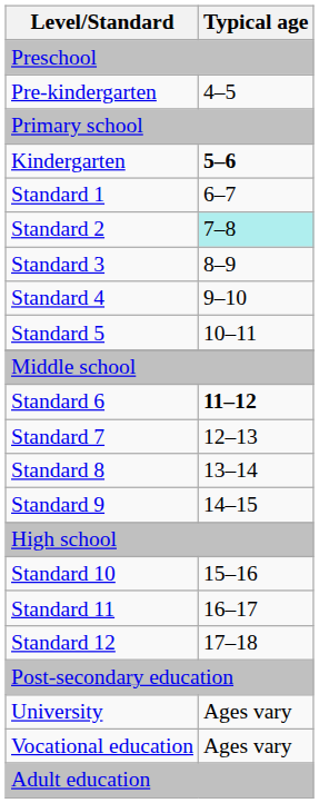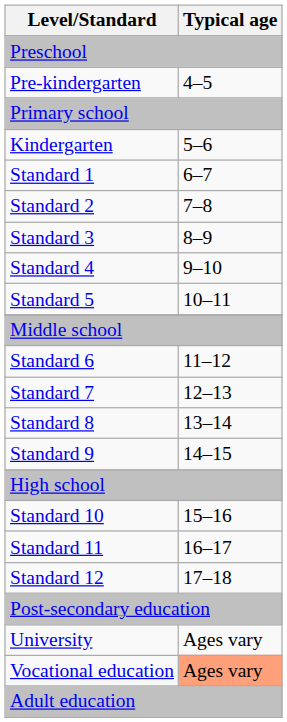Kindergarten | Typical age: bold -> normal
Standard 2 | Typical age: paleturquoise background -> no background
Standard 6 | Typical age: bold -> normal
Vocational education | Typical age: no background -> lightsalmon background
